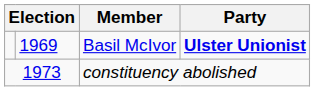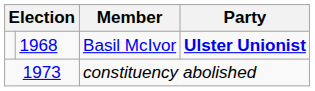Basil McIvor | column 2: 1969 -> 1968
